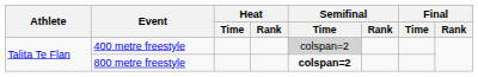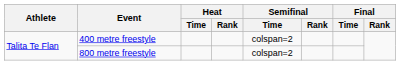400 metre freestyle | Semifinal / Time: lightgrey background -> no background
800 metre freestyle | Semifinal / Time: bold -> normal
